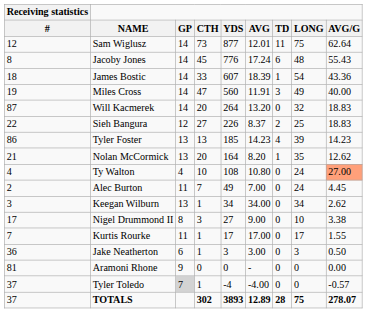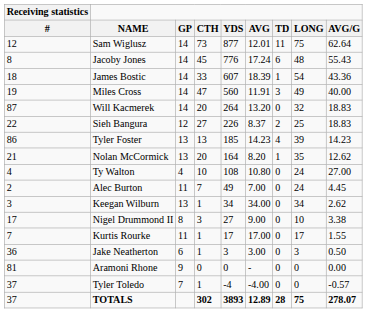Ty Walton | AVG/G: lightsalmon background -> no background
Tyler Toledo | GP: lightgrey background -> no background
